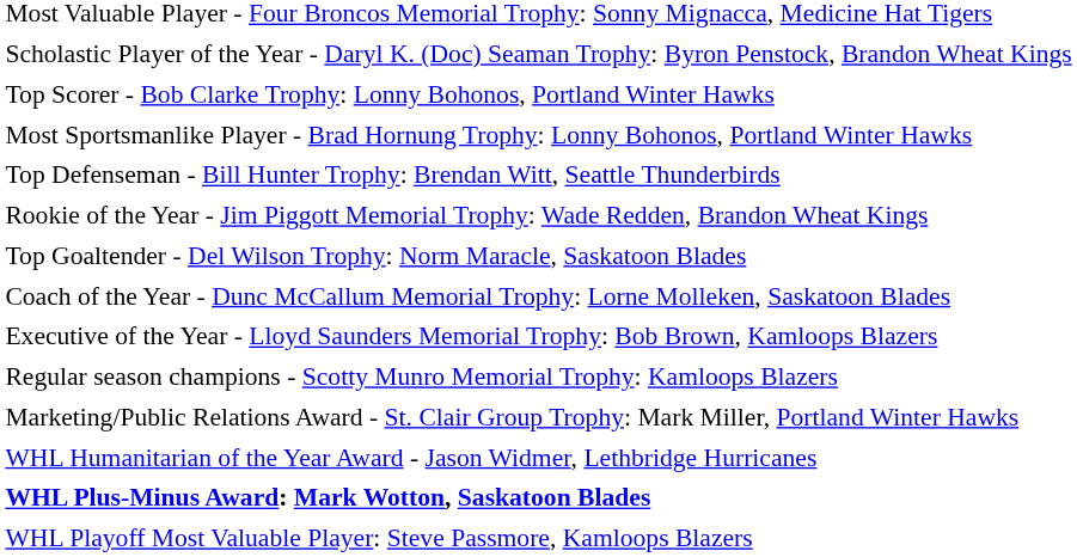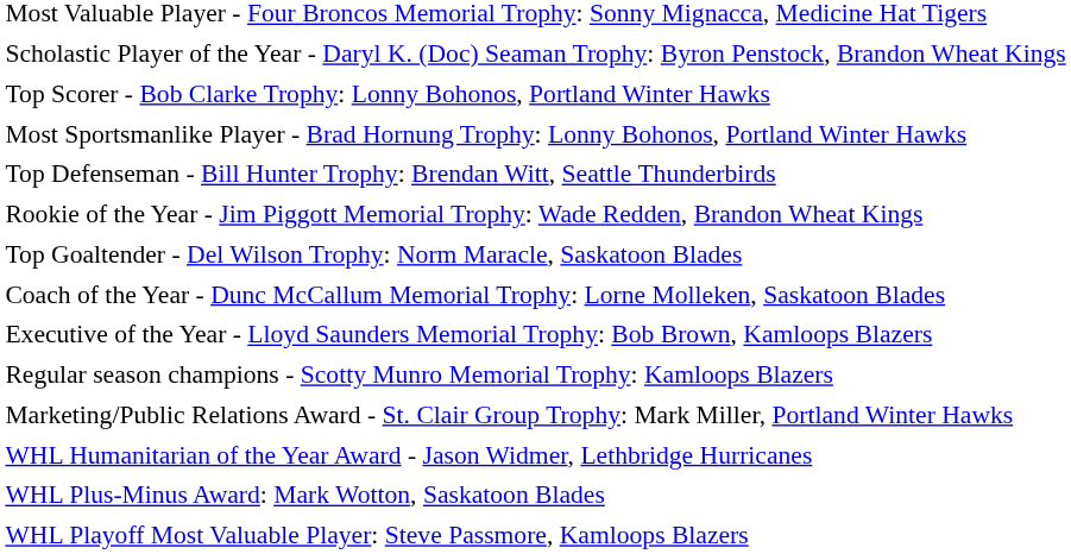row 13 | column 1: bold -> normal
